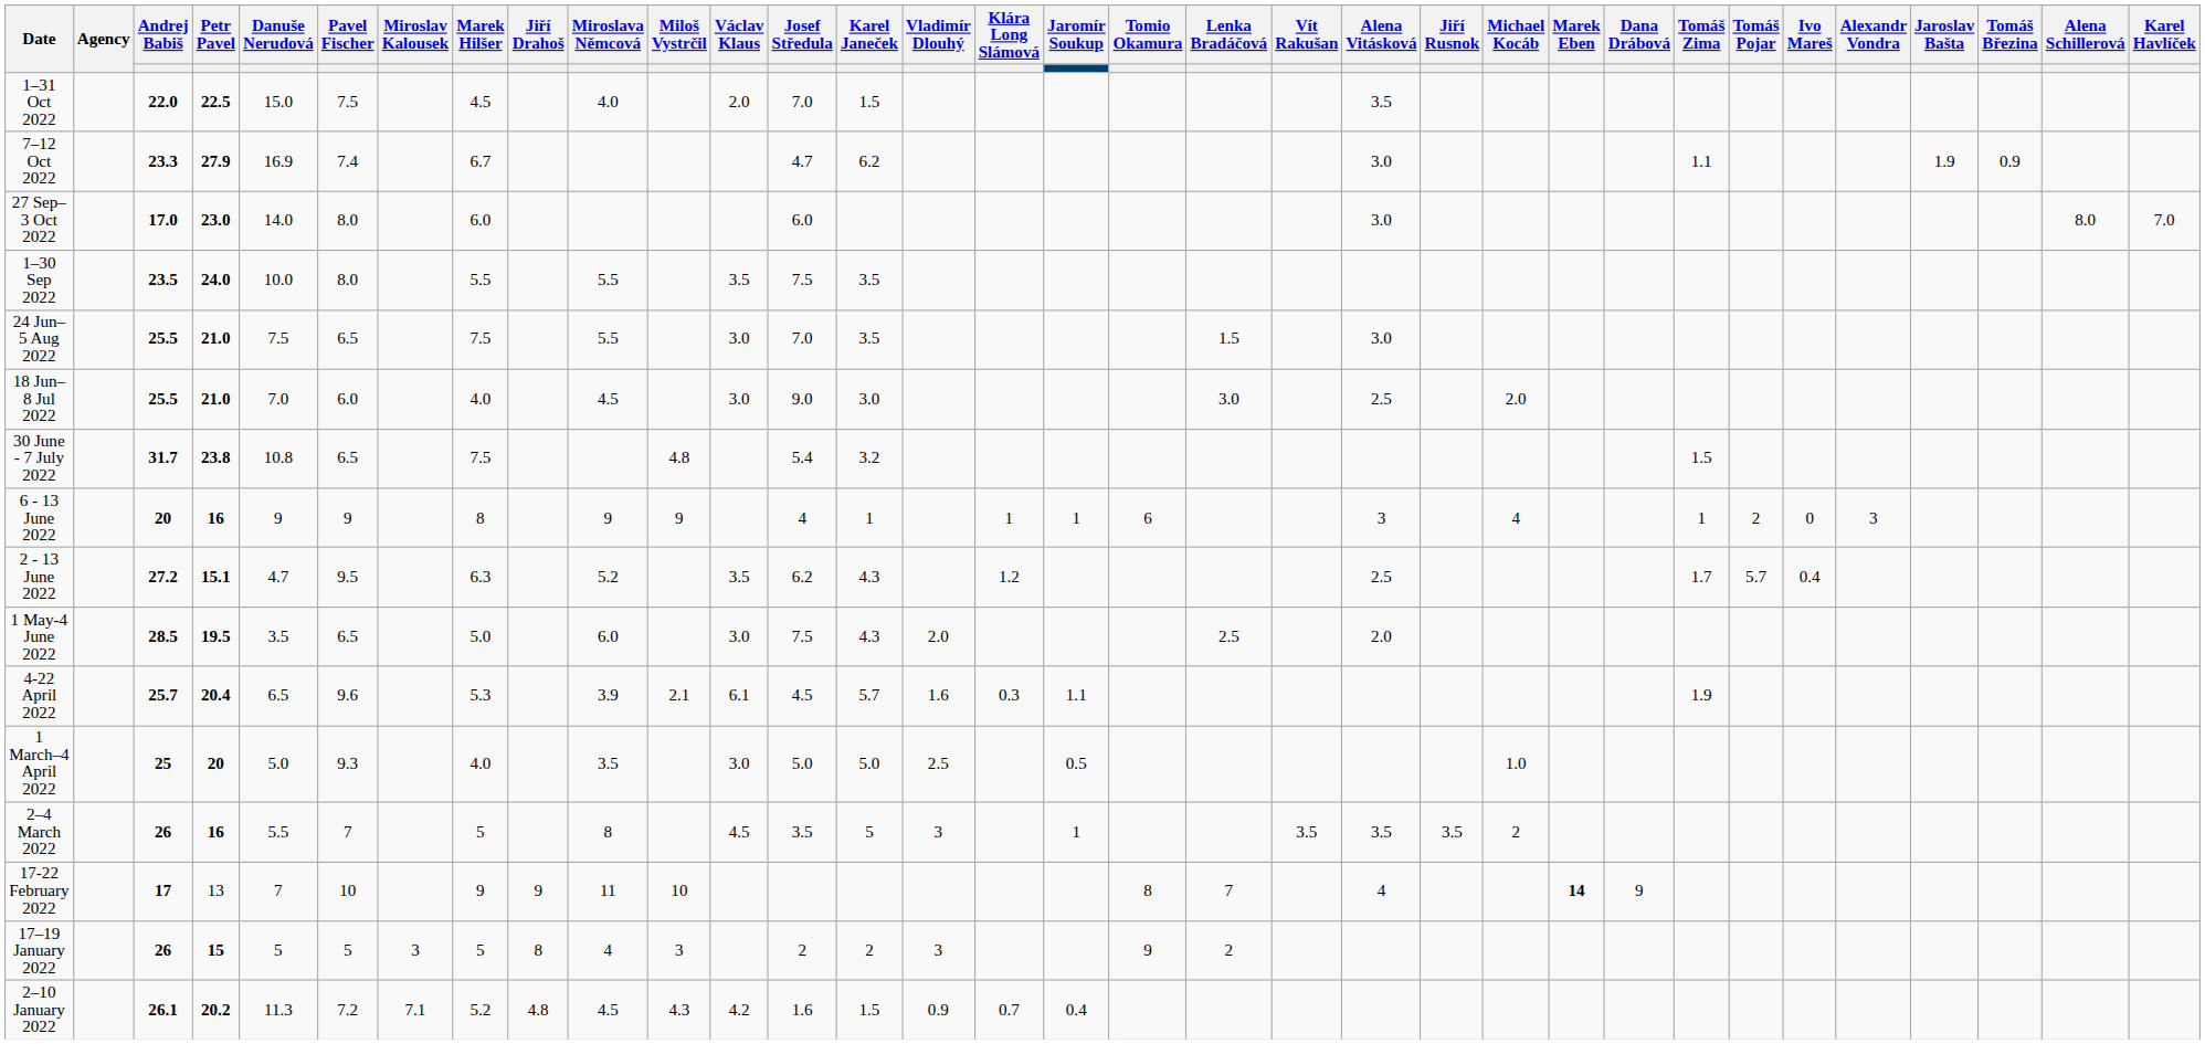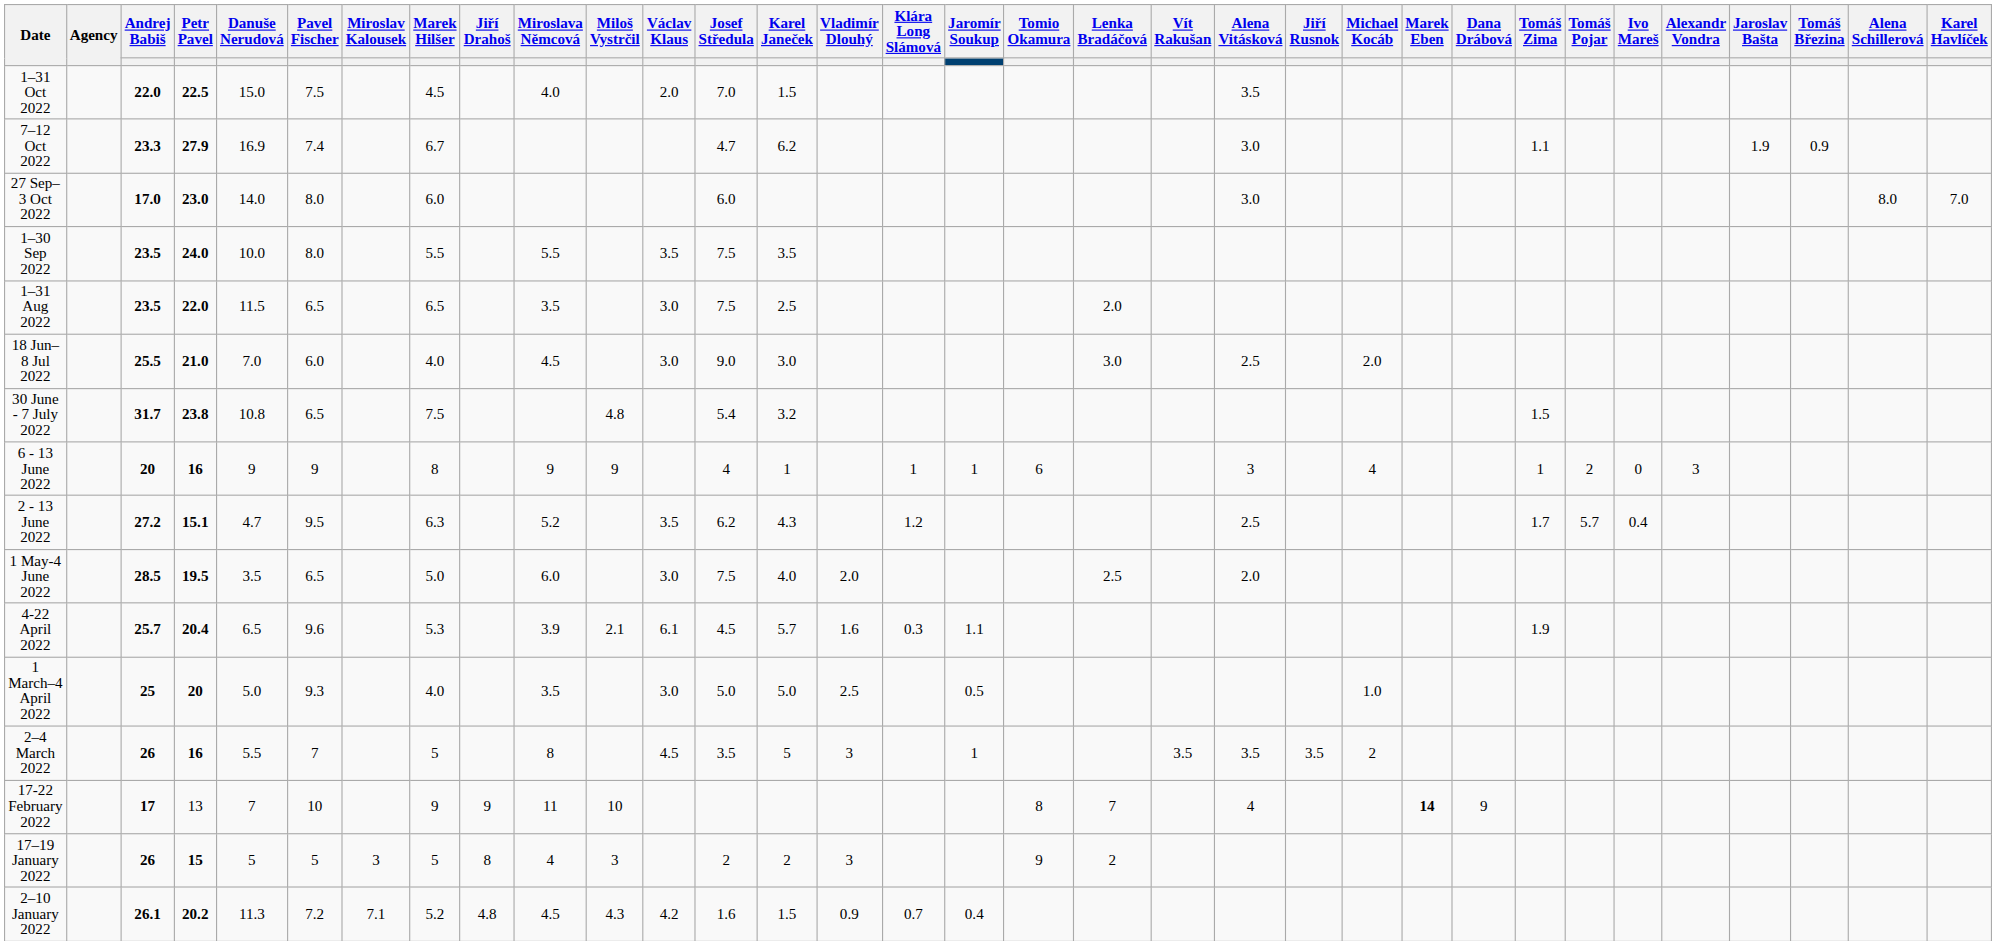+ row: 1–31 Aug 2022 | 23.5 | 22.0 | 11.5 | 6.5 | 6.5 | 3.5 | 3.0 | 7.5 | 2.5 | 2.0
- row: 24 Jun–5 Aug 2022 | 25.5 | 21.0 | 7.5 | 6.5 | 7.5 | 5.5 | 3.0 | 7.0 | 3.5 | 1.5 | 3.0
1 May-4 June 2022 | Karel Janeček: 4.3 -> 4.0
